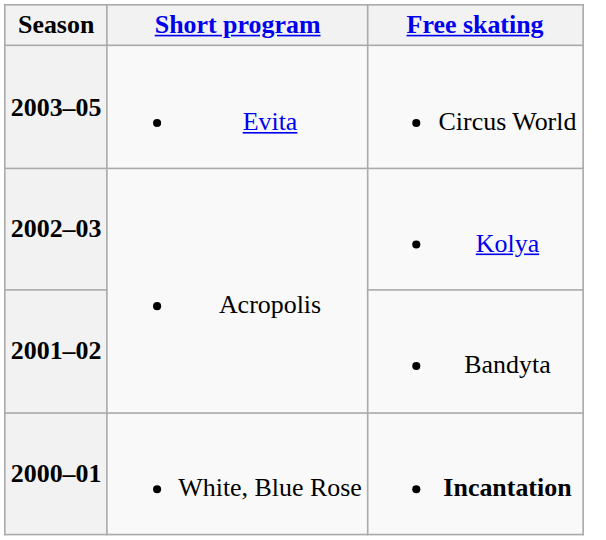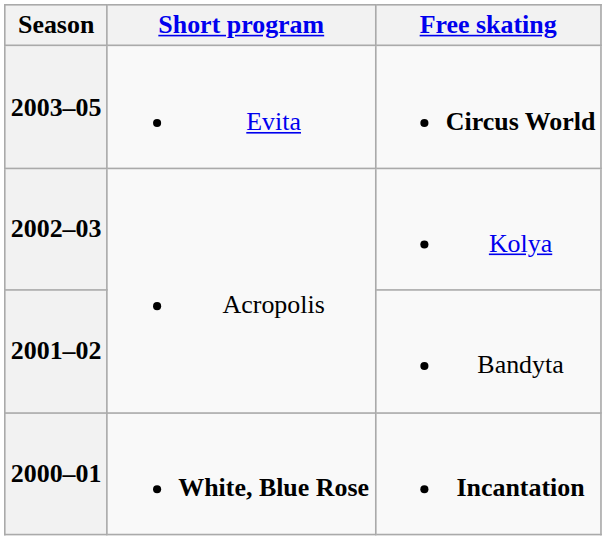2003–05 | Free skating: normal -> bold
2000–01 | Short program: normal -> bold
